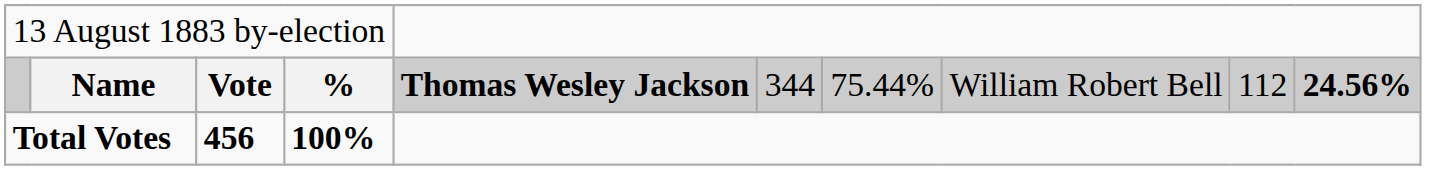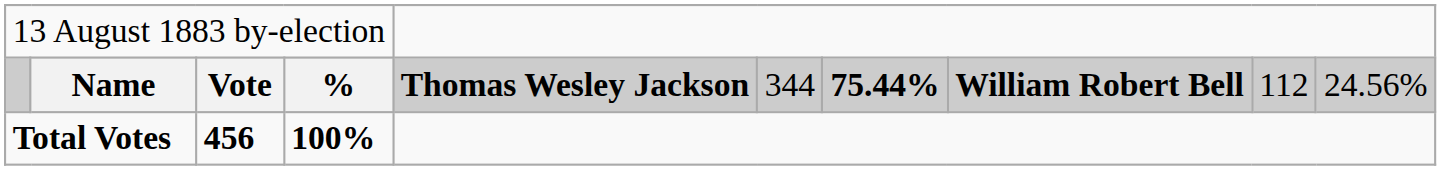row 2 | column 7: normal -> bold
row 2 | column 8: normal -> bold
row 2 | column 10: bold -> normal
